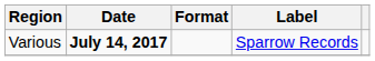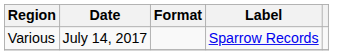Various | Date: bold -> normal
